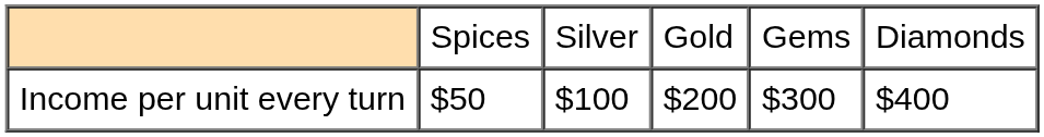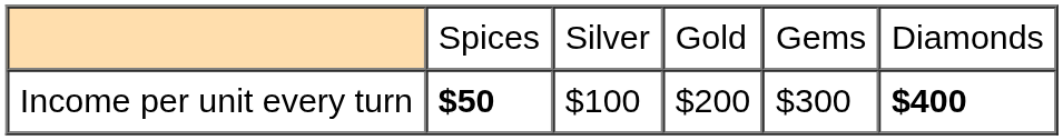Income per unit every turn | column 2: normal -> bold
Income per unit every turn | column 6: normal -> bold
